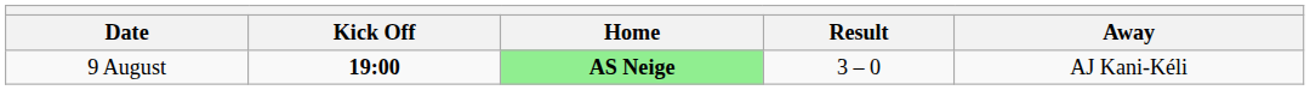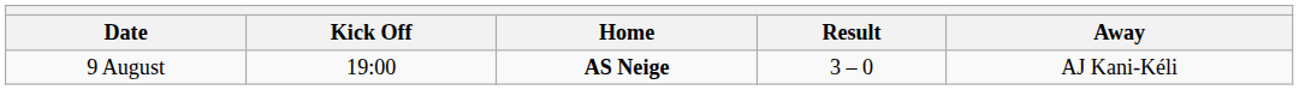9 August | Kick Off: bold -> normal
9 August | Home: lightgreen background -> no background
